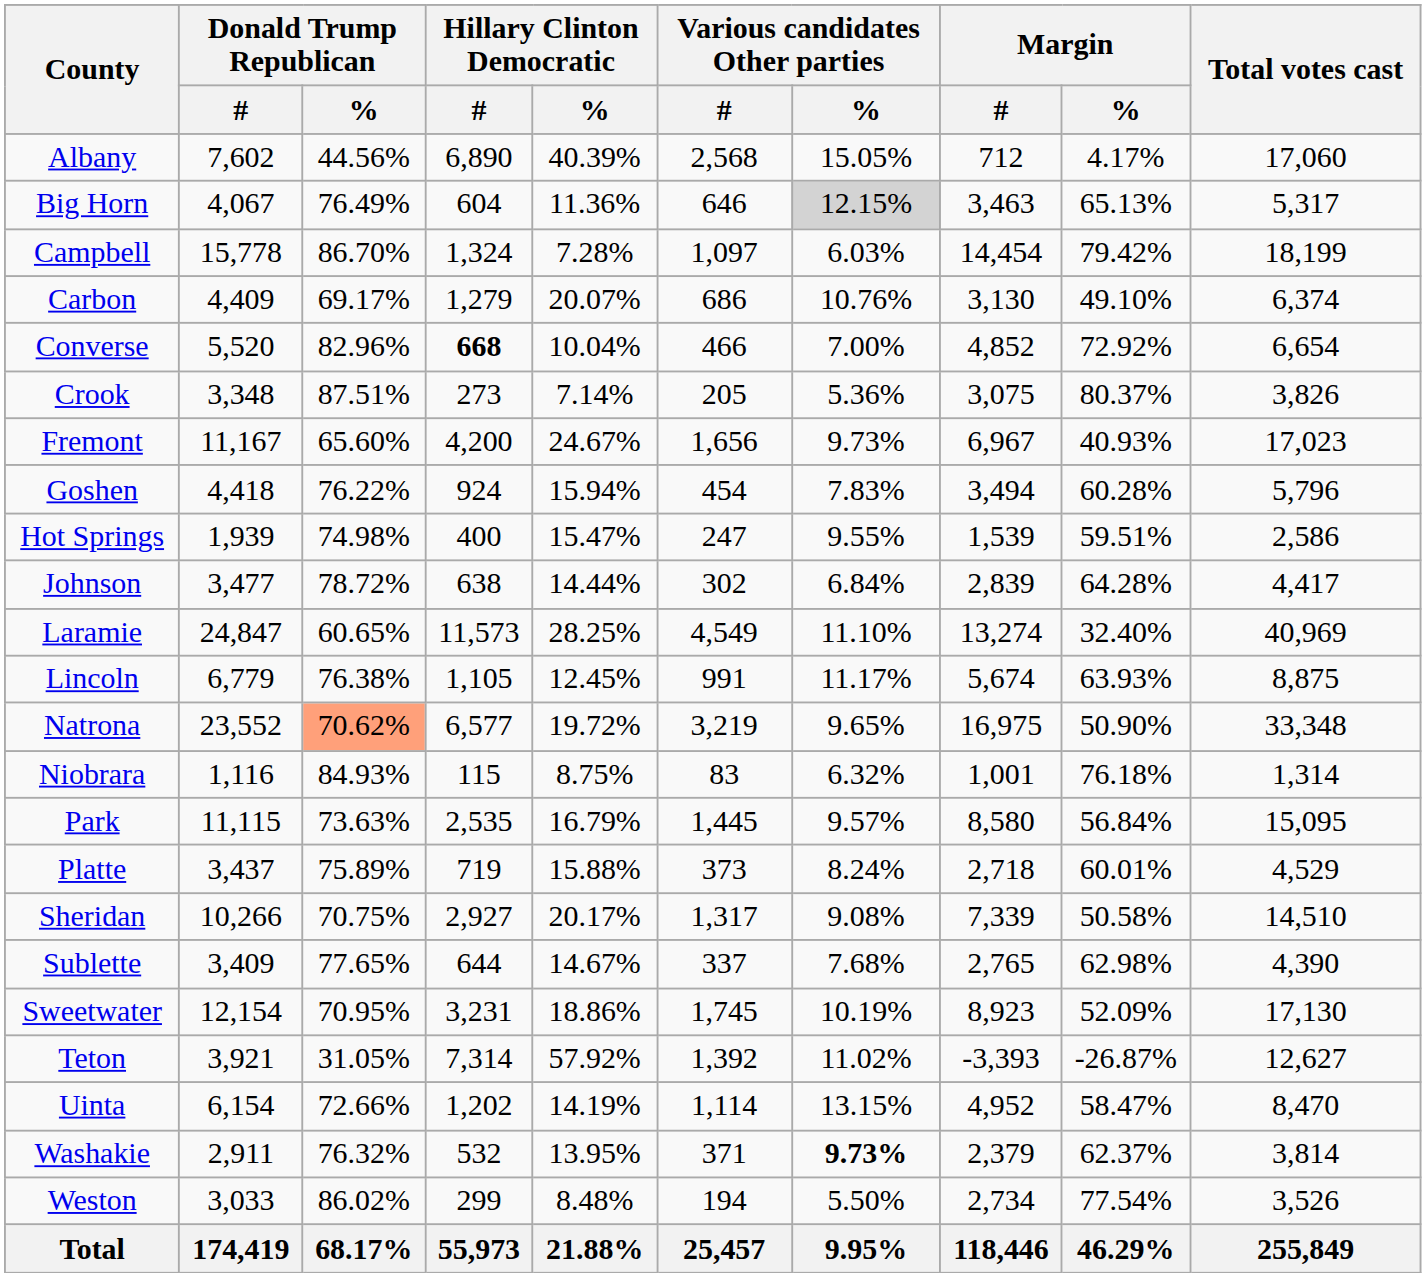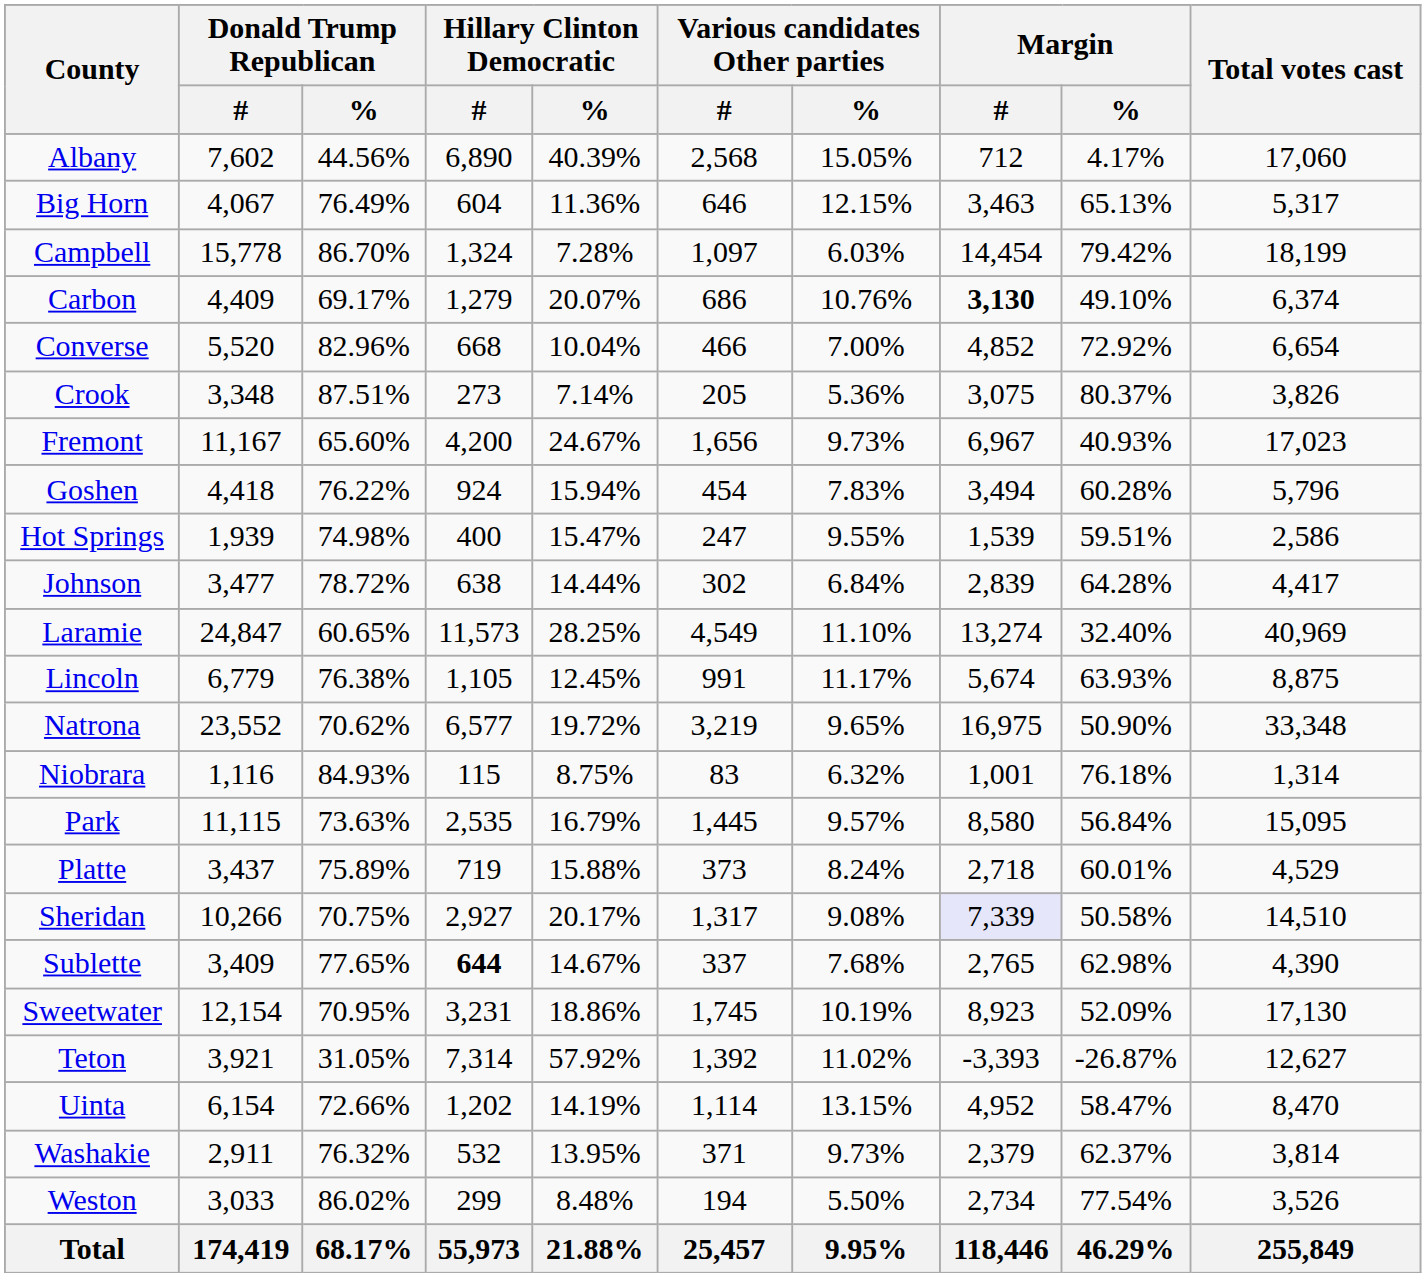Big Horn | Various candidates Other parties / %: lightgrey background -> no background
Carbon | Margin / #: normal -> bold
Converse | Hillary Clinton Democratic / #: bold -> normal
Natrona | Donald Trump Republican / %: lightsalmon background -> no background
Sheridan | Margin / #: no background -> lavender background
Sublette | Hillary Clinton Democratic / #: normal -> bold
Washakie | Various candidates Other parties / %: bold -> normal
